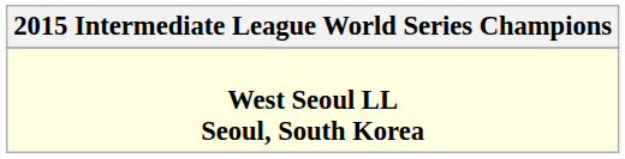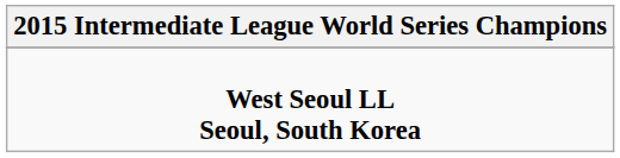row 2 | column 1: lightyellow background -> no background
